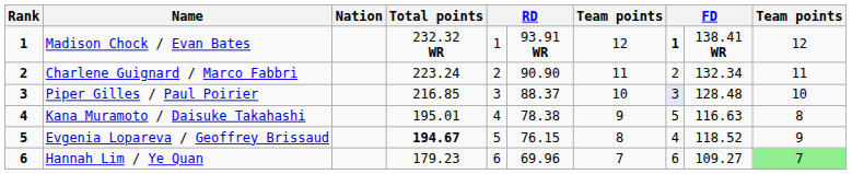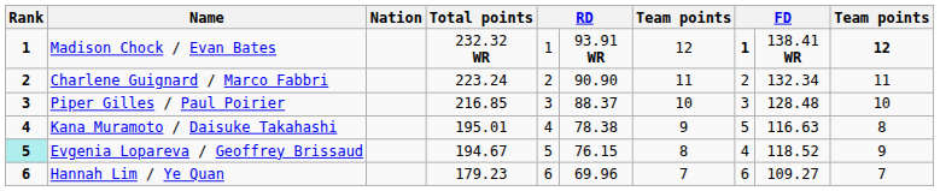Madison Chock / Evan Bates | column 10: normal -> bold
Piper Gilles / Paul Poirier | column 8: lavender background -> no background
Evgenia Lopareva / Geoffrey Brissaud | Rank: no background -> paleturquoise background
Evgenia Lopareva / Geoffrey Brissaud | Total points: bold -> normal
Hannah Lim / Ye Quan | column 10: lightgreen background -> no background
